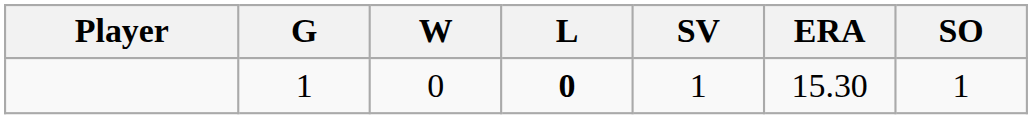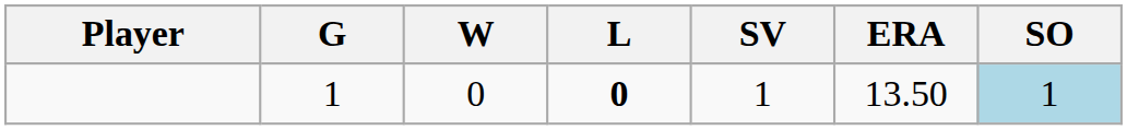row 2 | ERA: 15.30 -> 13.50
row 2 | SO: no background -> lightblue background
